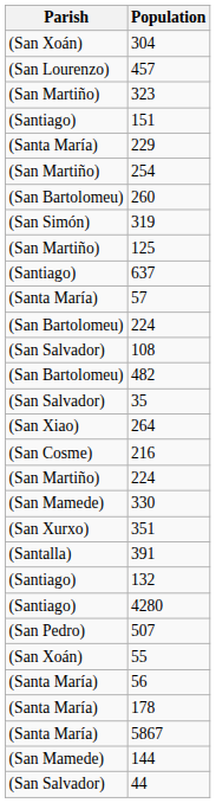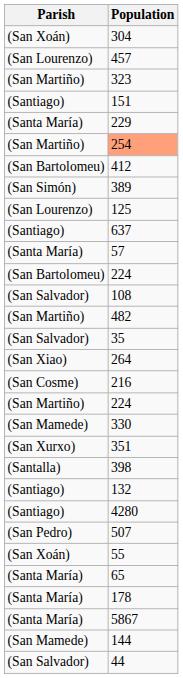row 7 | Population: no background -> lightsalmon background
row 8 | Population: 260 -> 412
row 9 | Population: 319 -> 389
row 10 | Parish: (San Martiño) -> (San Lourenzo)
row 15 | Parish: (San Bartolomeu) -> (San Martiño)
row 22 | Population: 391 -> 398
row 27 | Population: 56 -> 65
